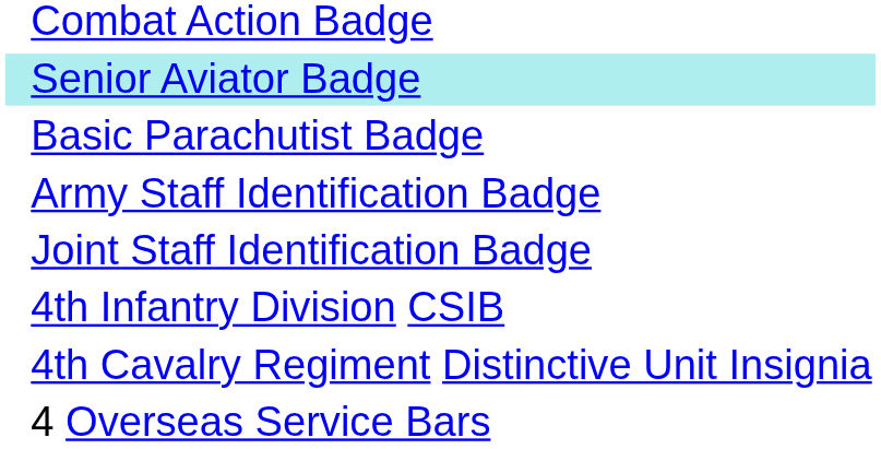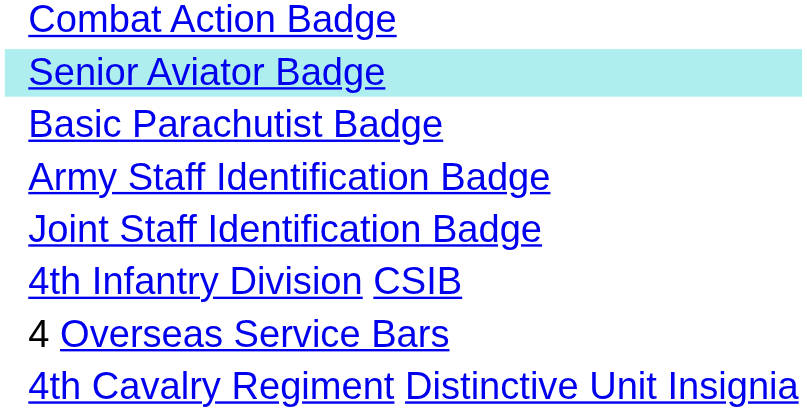row 7 | column 1: 4th Cavalry Regiment Distinctive Unit Insignia -> 4 Overseas Service Bars
row 8 | column 1: 4 Overseas Service Bars -> 4th Cavalry Regiment Distinctive Unit Insignia
